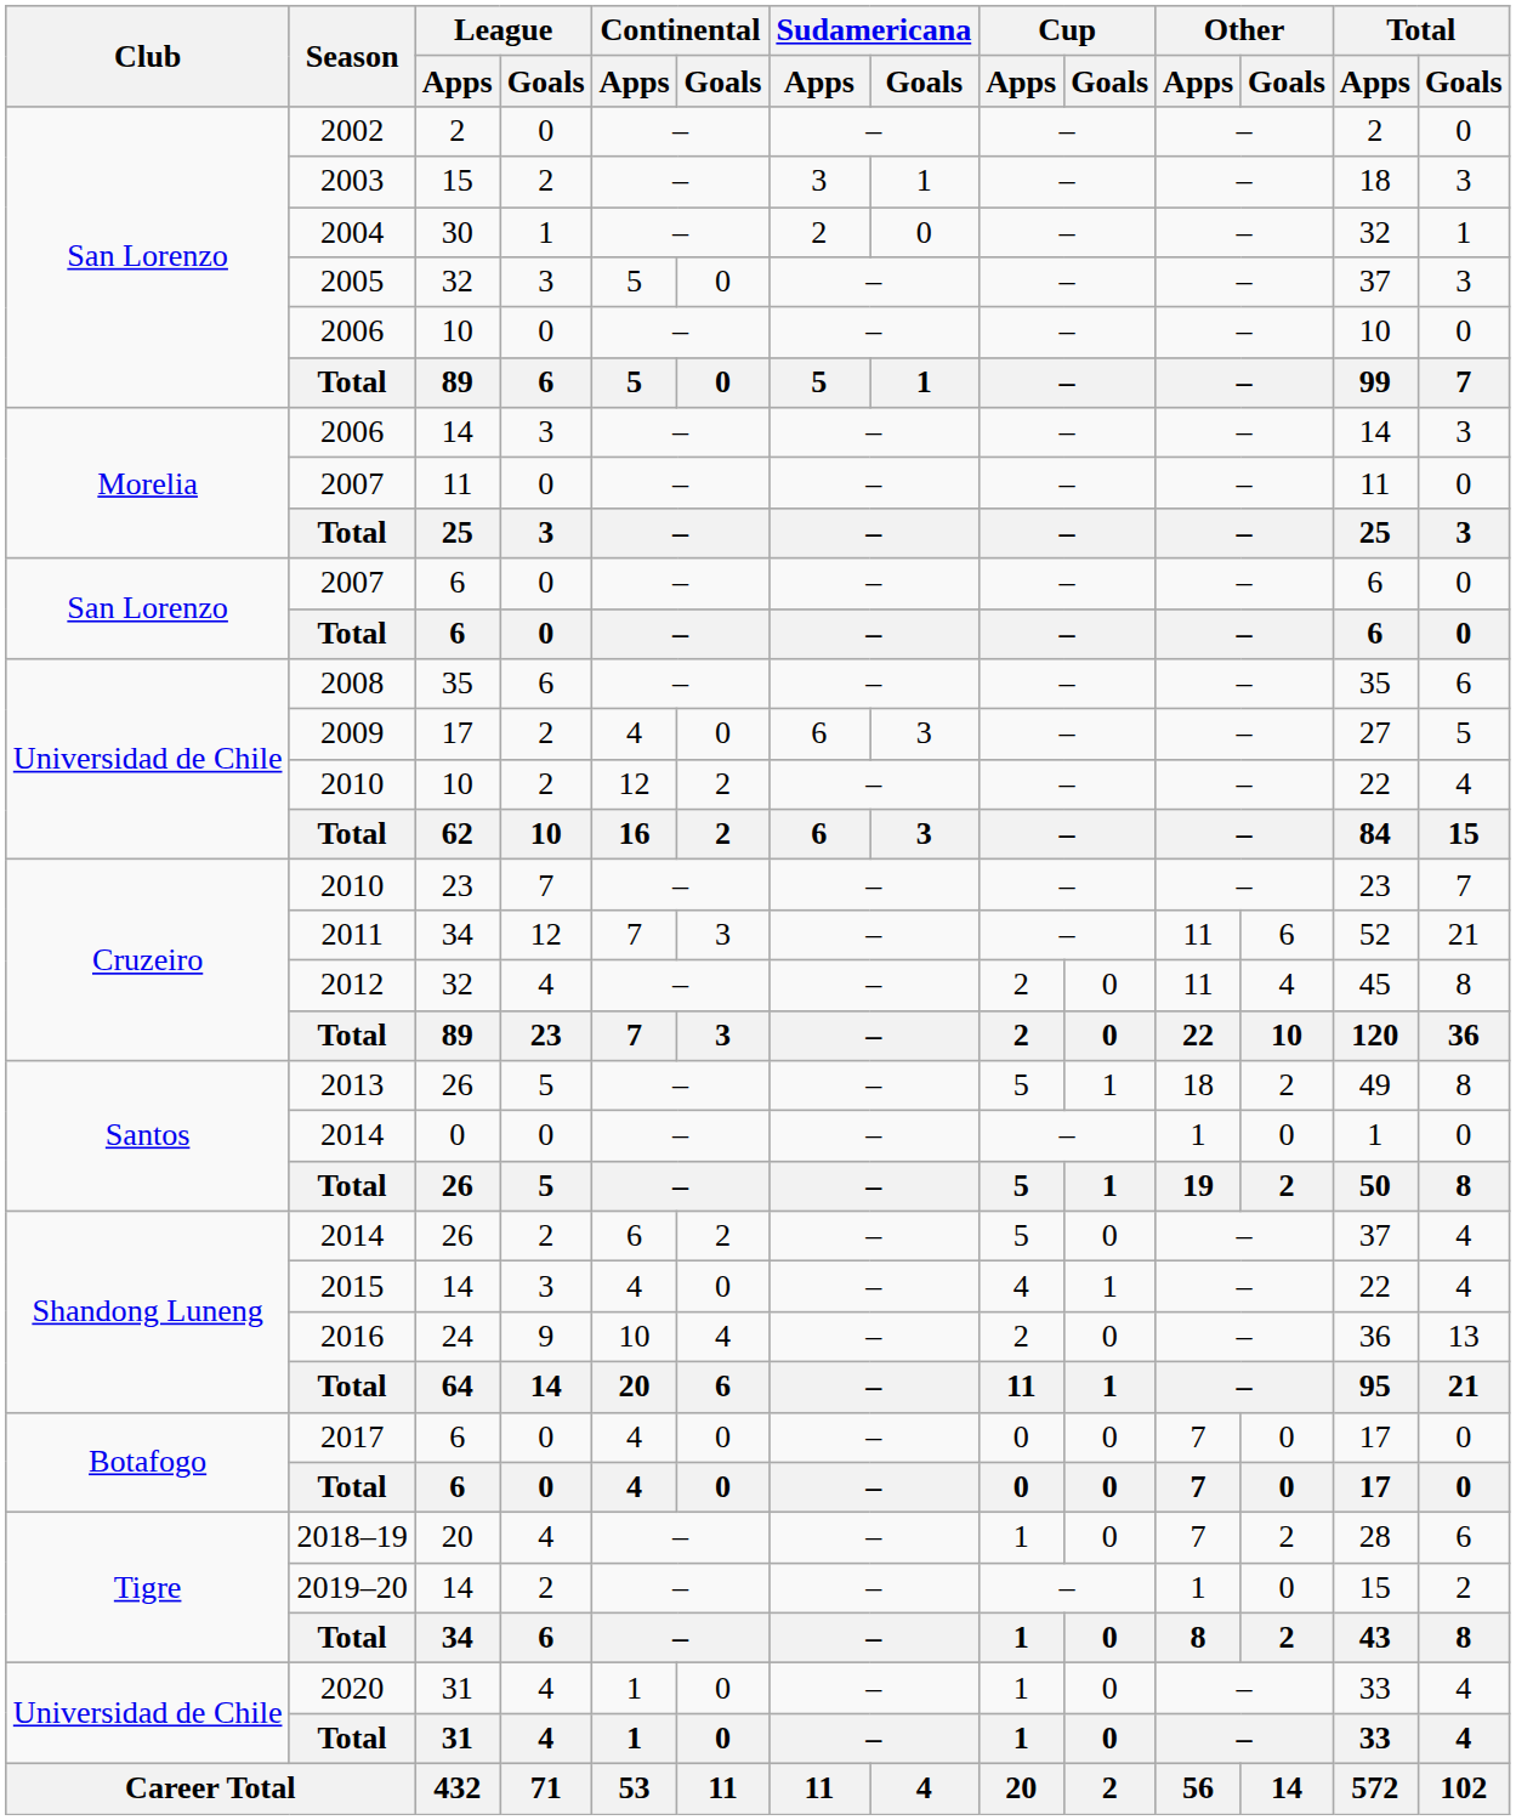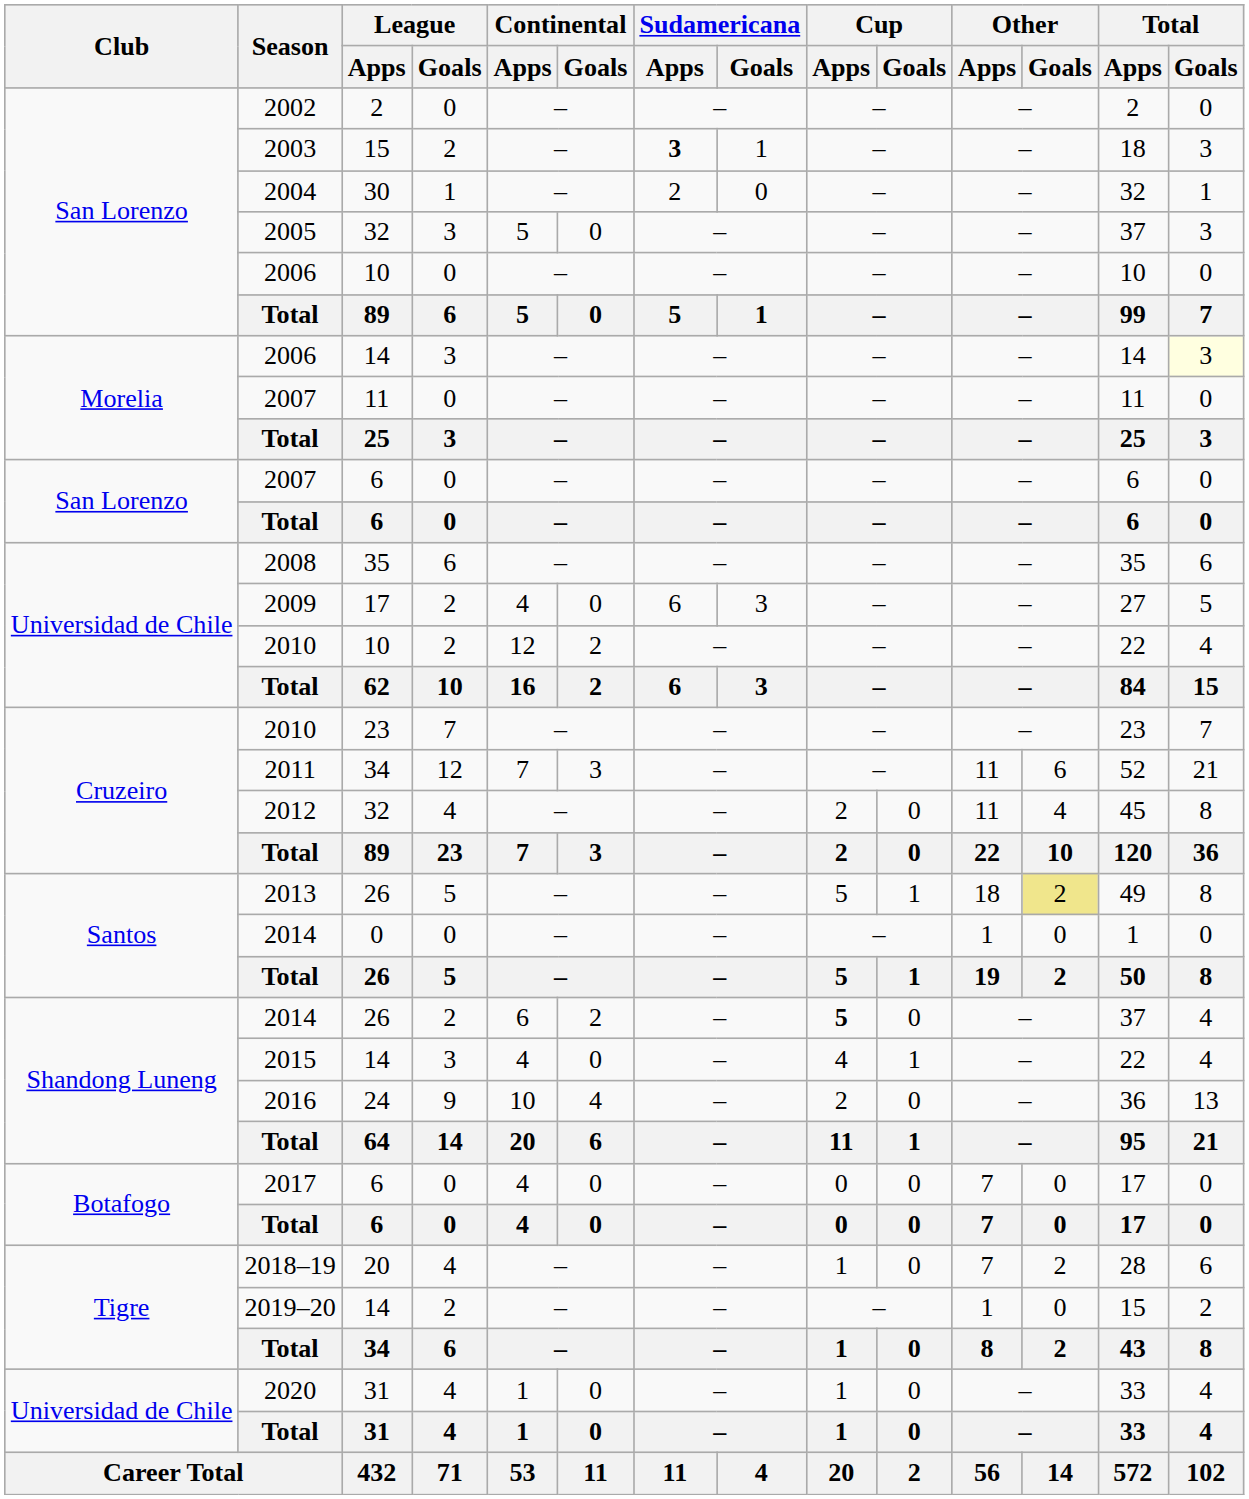2003 | Sudamericana / Apps: normal -> bold
2006 / 14 | Total / Goals: no background -> lightyellow background
2013 | Other / Goals: no background -> khaki background
2014 / 26 | Cup / Apps: normal -> bold
